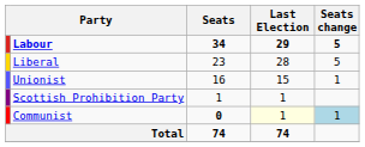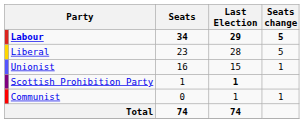Scottish Prohibition Party | Last Election: normal -> bold
Communist | Seats: bold -> normal
Communist | Last Election: lightyellow background -> no background
Communist | Seats change: lightblue background -> no background
